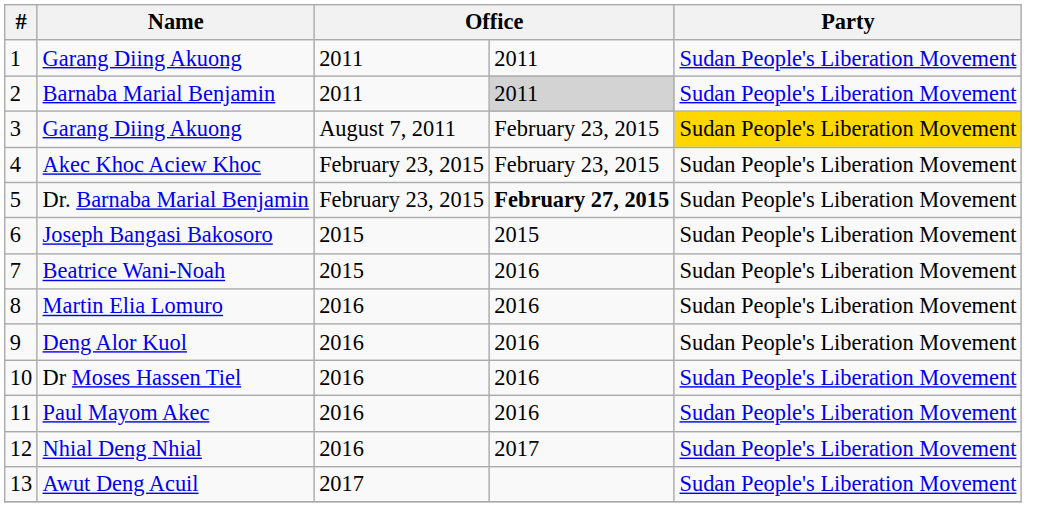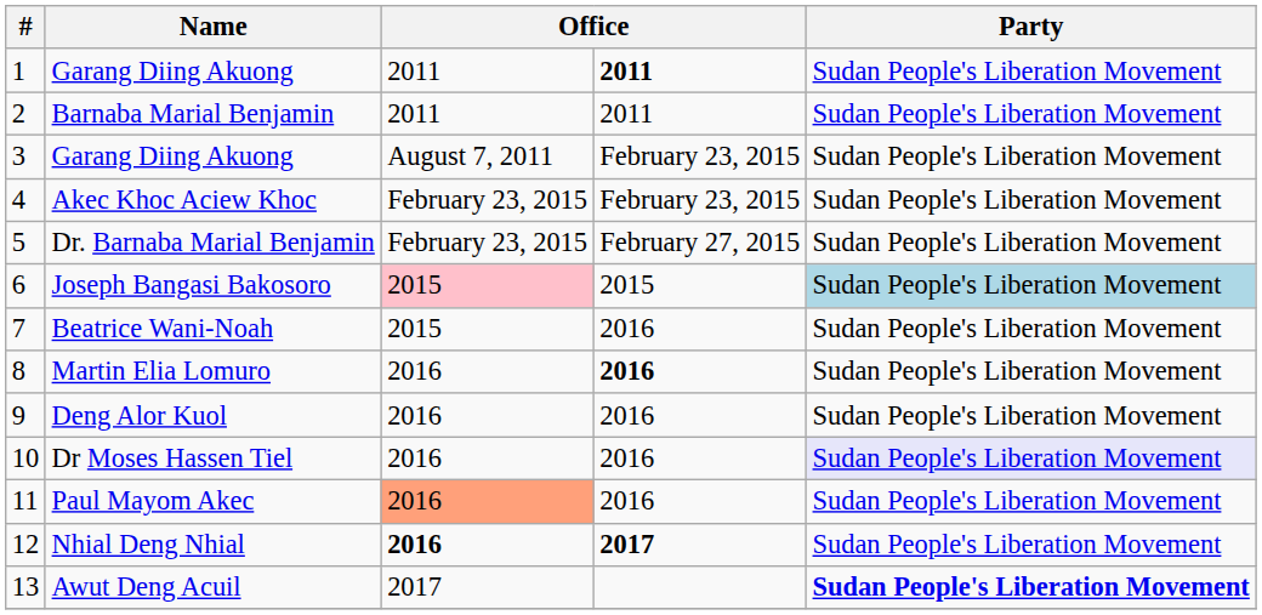1 / Garang Diing Akuong | column 4: normal -> bold
Barnaba Marial Benjamin | column 4: lightgrey background -> no background
3 / Garang Diing Akuong | Party: gold background -> no background
Dr. Barnaba Marial Benjamin | column 4: bold -> normal
Joseph Bangasi Bakosoro | column 3: no background -> pink background
Joseph Bangasi Bakosoro | Party: no background -> lightblue background
Martin Elia Lomuro | column 4: normal -> bold
Dr Moses Hassen Tiel | Party: no background -> lavender background
Paul Mayom Akec | column 3: no background -> lightsalmon background
Nhial Deng Nhial | column 3: normal -> bold
Nhial Deng Nhial | column 4: normal -> bold
Awut Deng Acuil | Party: normal -> bold
